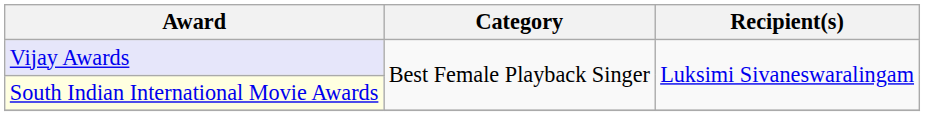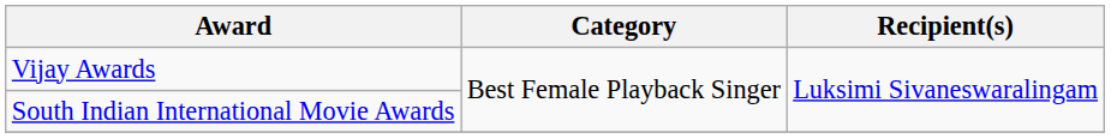Vijay Awards | Award: lavender background -> no background
South Indian International Movie Awards | Award: lightyellow background -> no background
